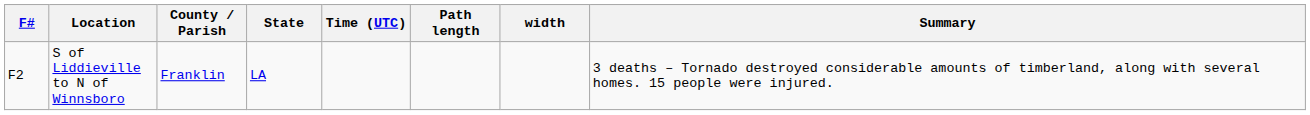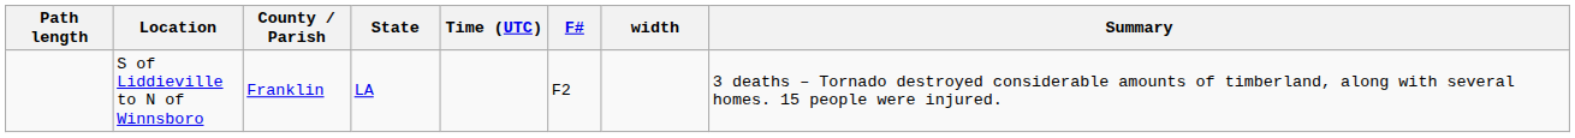columns swapped: F# <-> Path length
